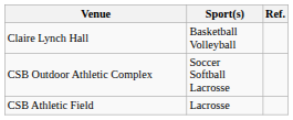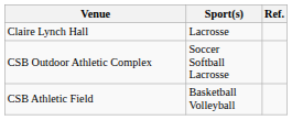Claire Lynch Hall | Sport(s): Basketball Volleyball -> Lacrosse
CSB Athletic Field | Sport(s): Lacrosse -> Basketball Volleyball
